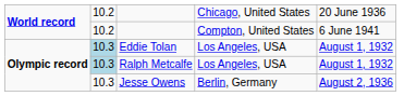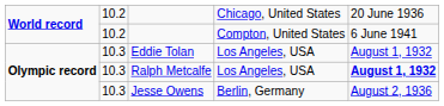Eddie Tolan | column 2: lightblue background -> no background
Ralph Metcalfe | column 2: lightblue background -> no background
Ralph Metcalfe | column 5: normal -> bold
